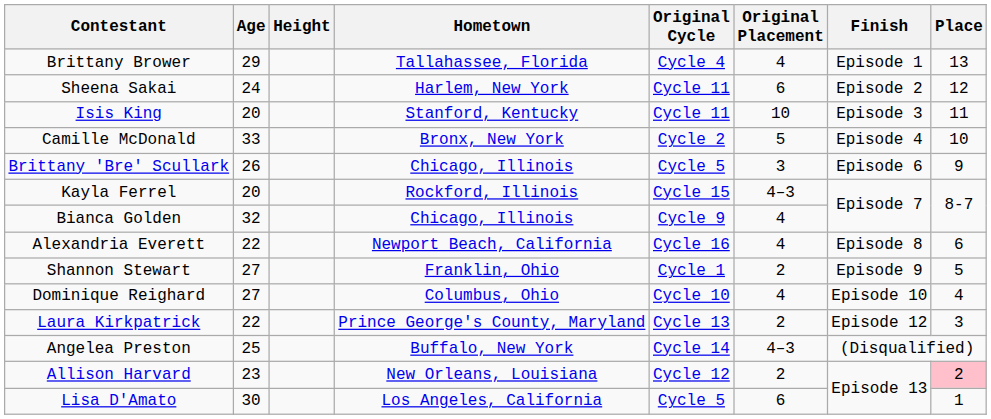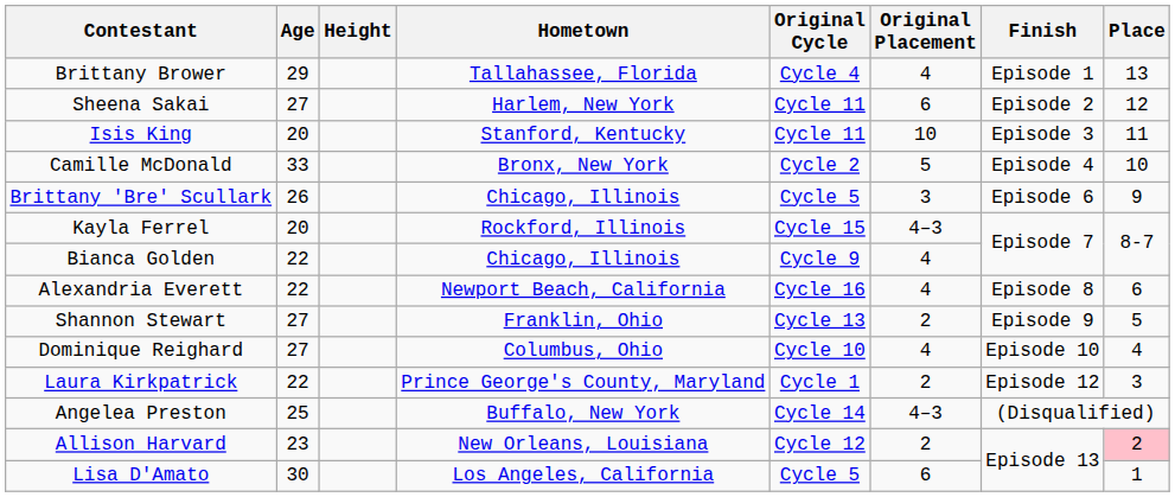Sheena Sakai | Age: 24 -> 27
Bianca Golden | Age: 32 -> 22
Shannon Stewart | Original Cycle: Cycle 1 -> Cycle 13
Laura Kirkpatrick | Original Cycle: Cycle 13 -> Cycle 1
